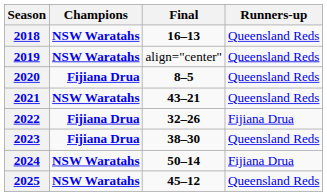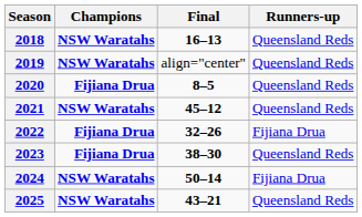2021 | Final: 43–21 -> 45–12
2025 | Final: 45–12 -> 43–21
